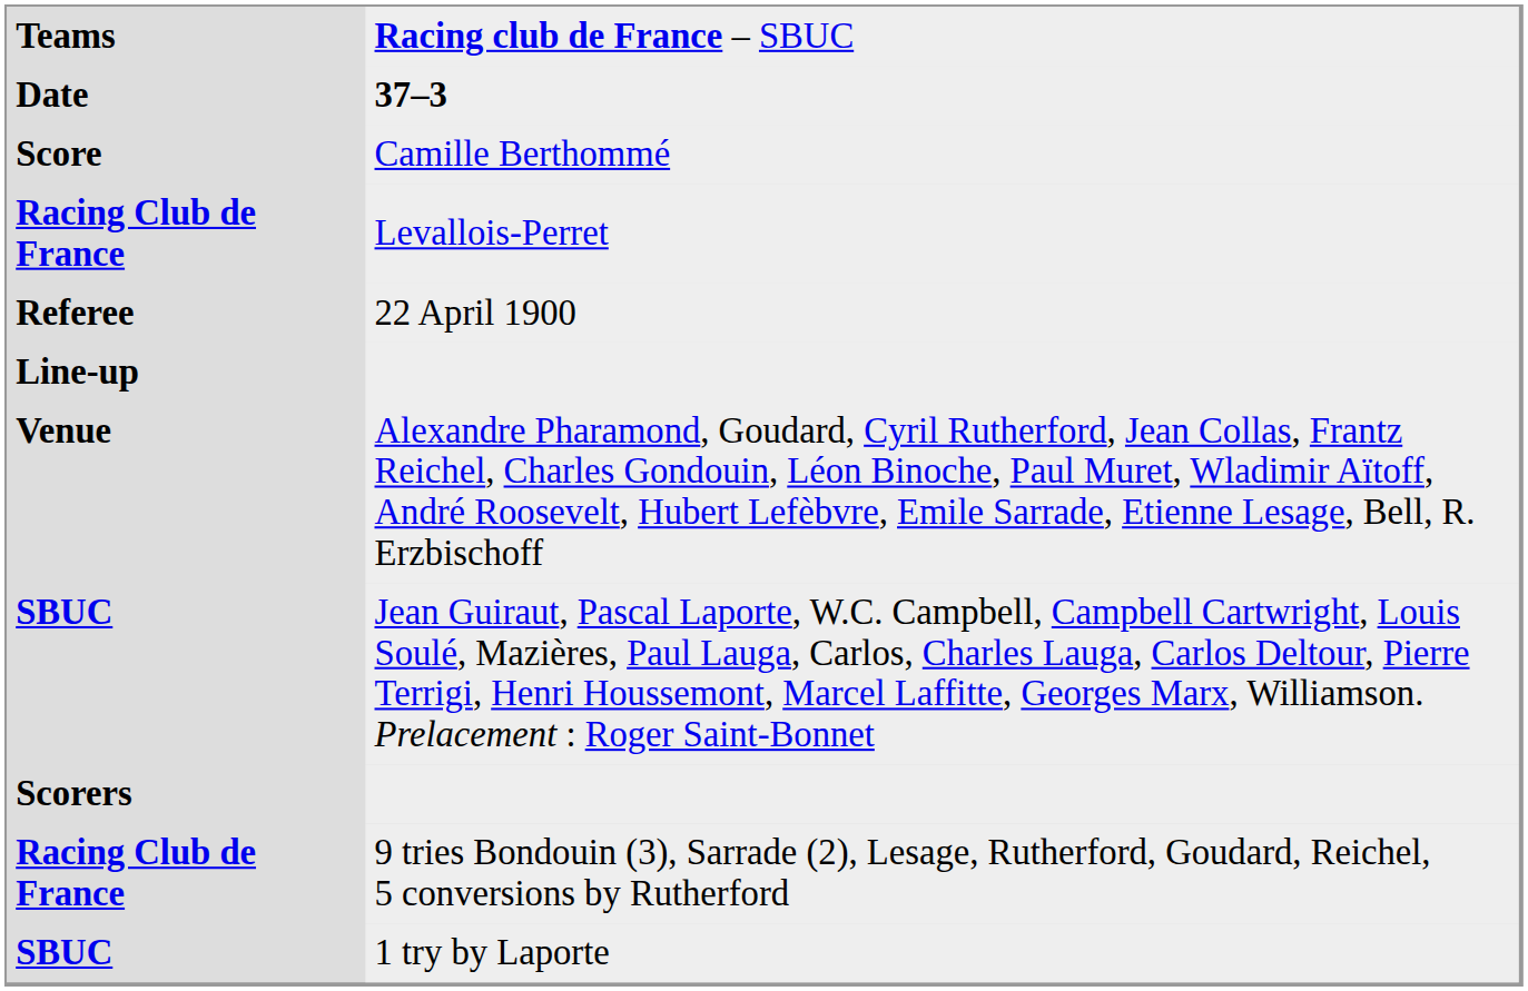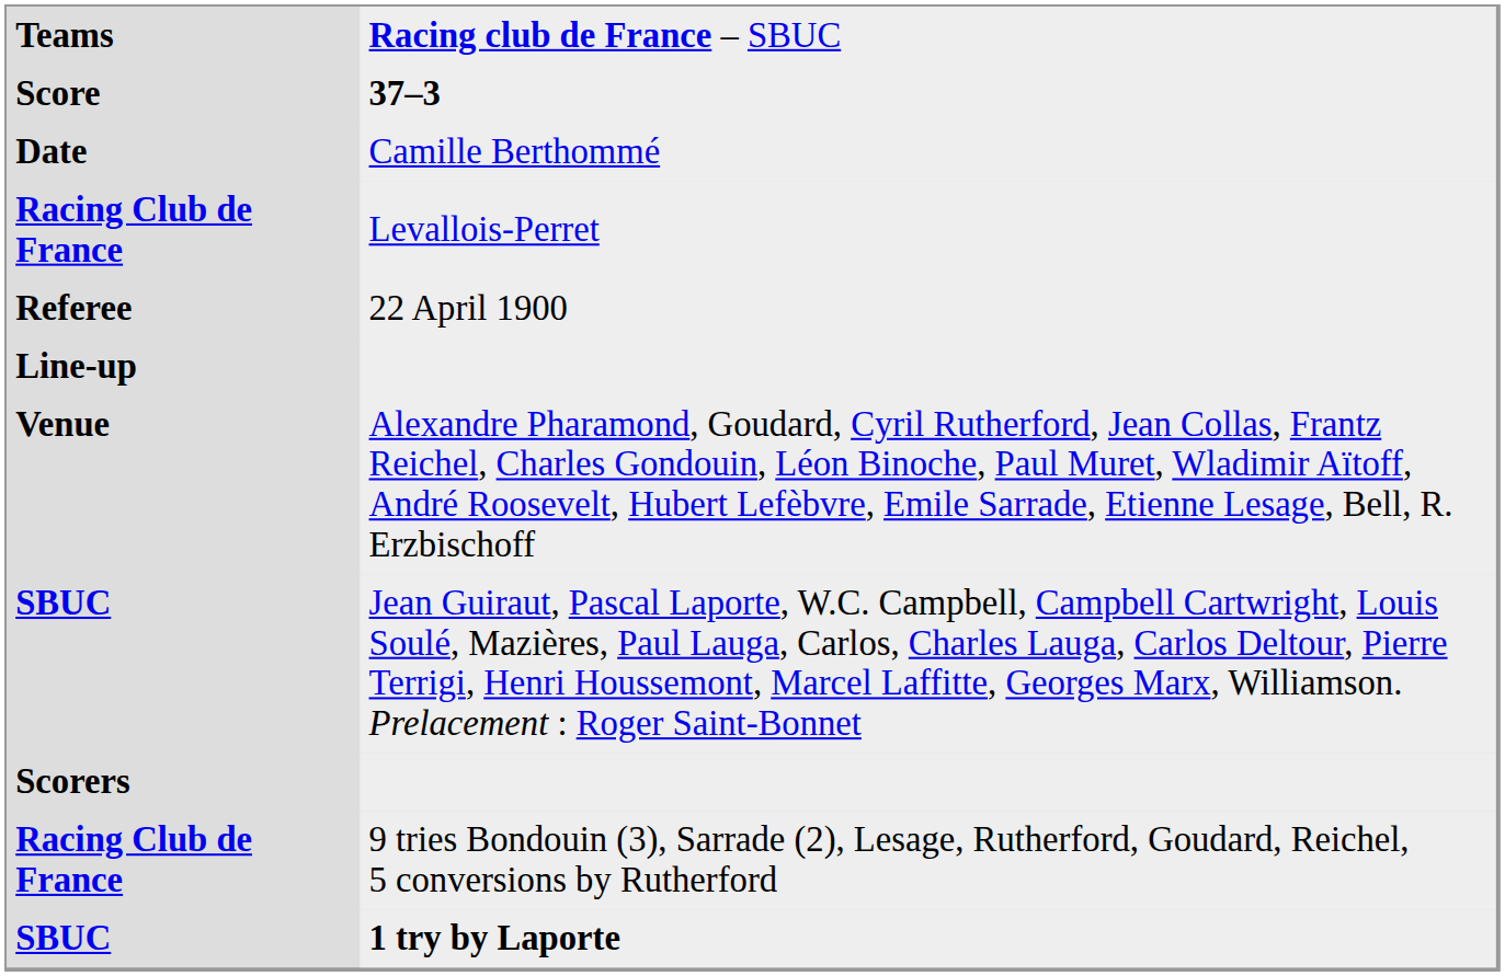row 2 | column 1: Date -> Score
row 3 | column 1: Score -> Date
row 11 | column 2: normal -> bold
